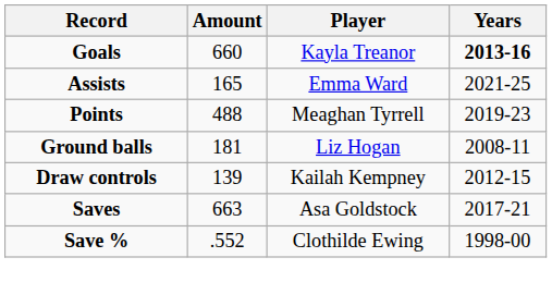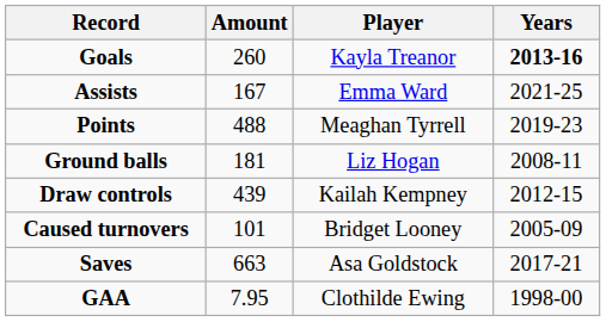Goals | Amount: 660 -> 260
Assists | Amount: 165 -> 167
Draw controls | Amount: 139 -> 439
+ row: Caused turnovers | 101 | Bridget Looney | 2005-09
- row: Save % | .552 | Clothilde Ewing | 1998-00
+ row: GAA | 7.95 | Clothilde Ewing | 1998-00
